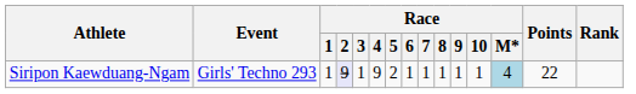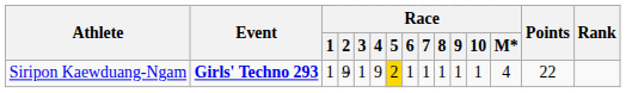Siripon Kaewduang-Ngam | Event: normal -> bold
Siripon Kaewduang-Ngam | Race / 2: lavender background -> no background
Siripon Kaewduang-Ngam | Race / 5: no background -> gold background
Siripon Kaewduang-Ngam | Race / M*: lightblue background -> no background
